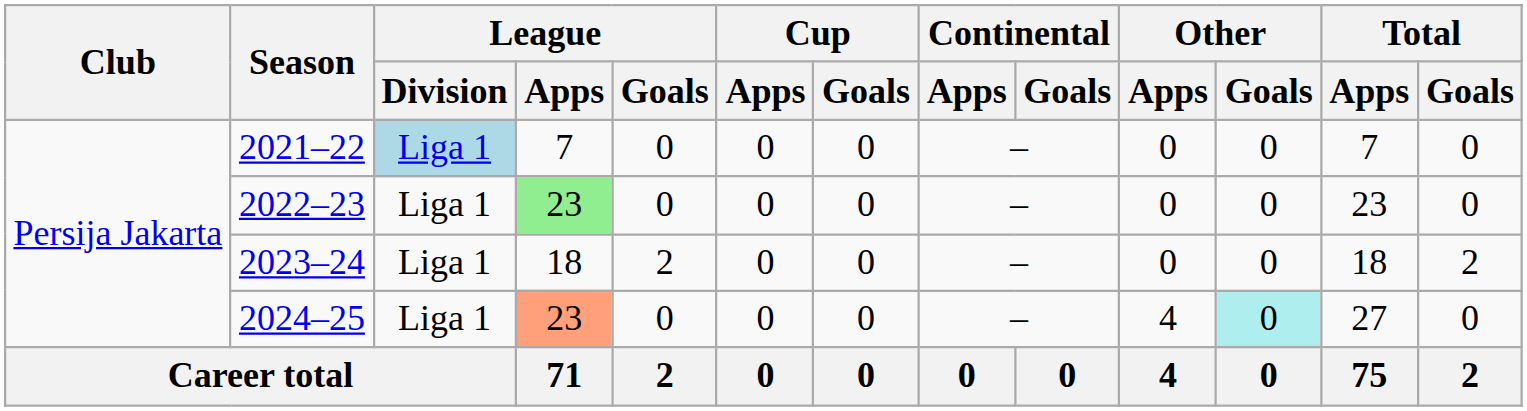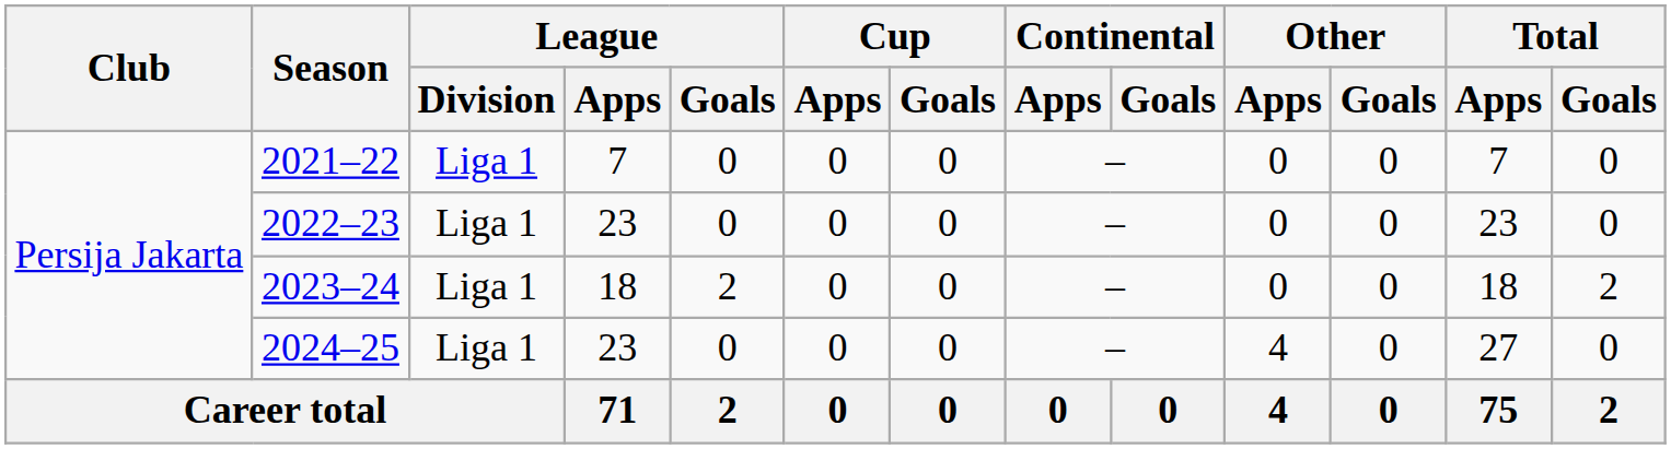2021–22 | League / Division: lightblue background -> no background
2022–23 | League / Apps: lightgreen background -> no background
2024–25 | League / Apps: lightsalmon background -> no background
2024–25 | Other / Goals: paleturquoise background -> no background
